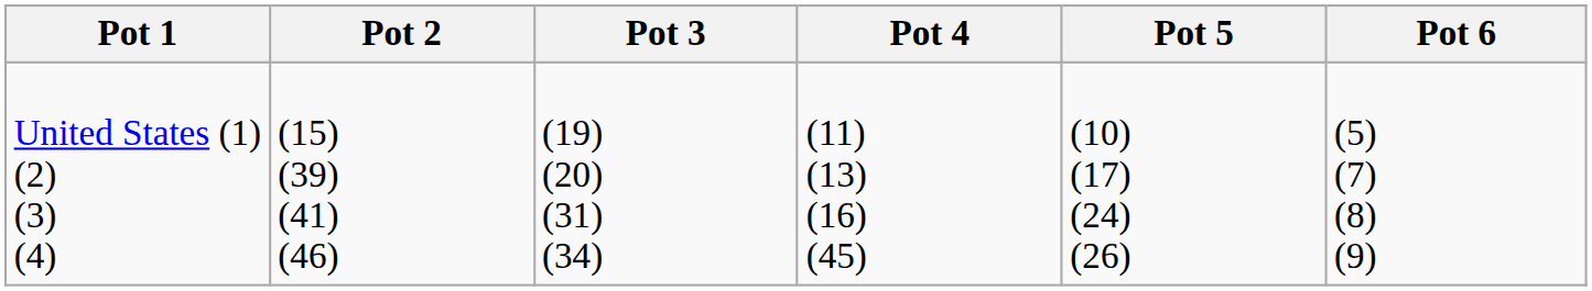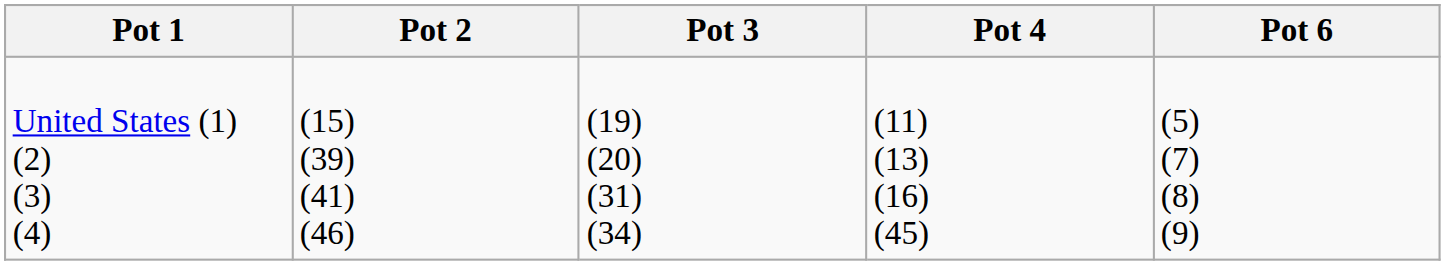- column: Pot 5 | (10) (17) (24) (26)
